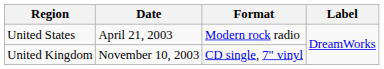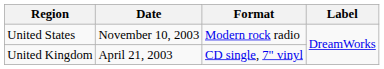United States | Date: April 21, 2003 -> November 10, 2003
United Kingdom | Date: November 10, 2003 -> April 21, 2003
